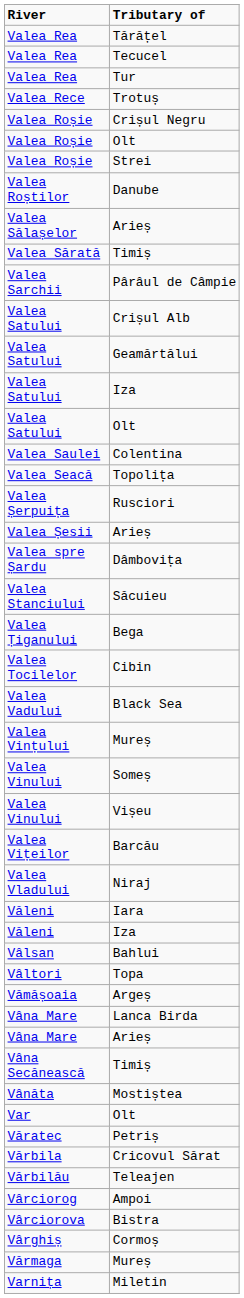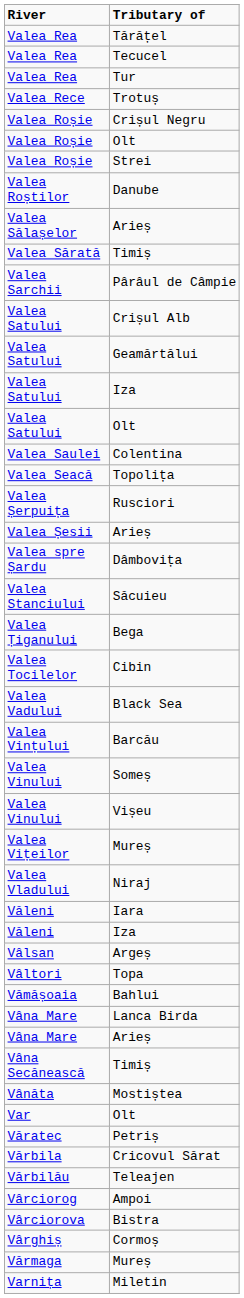row 26 | Tributary of: Mureș -> Barcău
row 29 | Tributary of: Barcău -> Mureș
row 33 | Tributary of: Bahlui -> Argeș
row 35 | Tributary of: Argeș -> Bahlui
